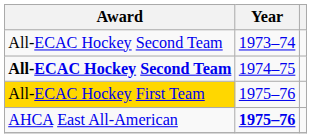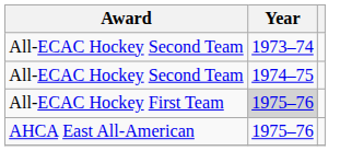row 3 | Award: bold -> normal
row 4 | Award: gold background -> no background
row 4 | Year: no background -> lightgrey background
row 5 | Year: bold -> normal
